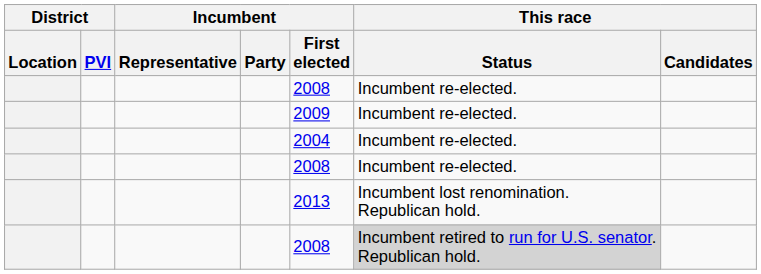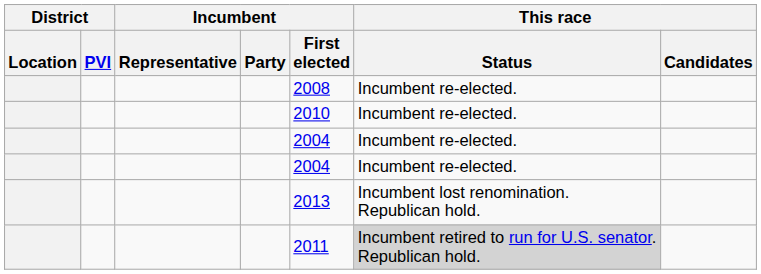row 4 | Incumbent / First elected: 2009 -> 2010
row 6 | Incumbent / First elected: 2008 -> 2004
row 8 | Incumbent / First elected: 2008 -> 2011
